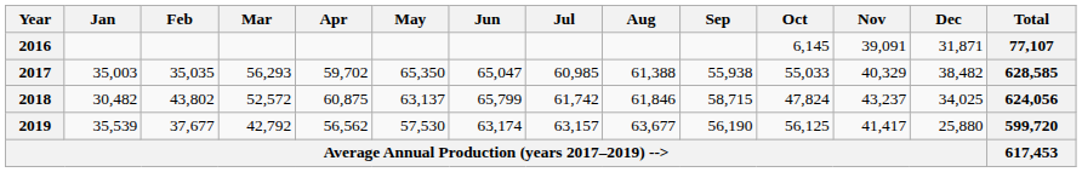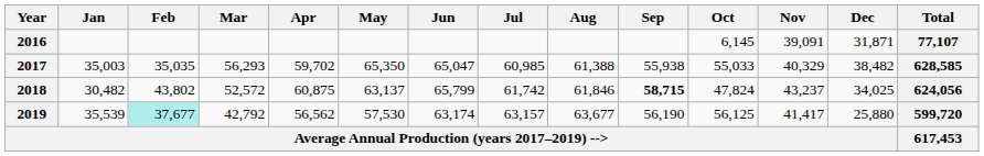2018 | Sep: normal -> bold
2019 | Feb: no background -> paleturquoise background
